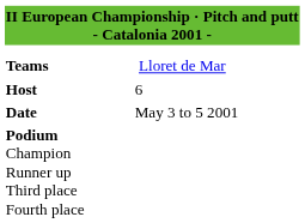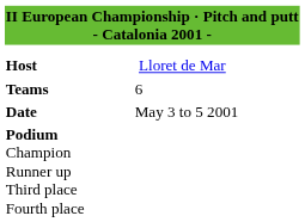row 2 | column 1: Teams -> Host
row 3 | column 1: Host -> Teams
